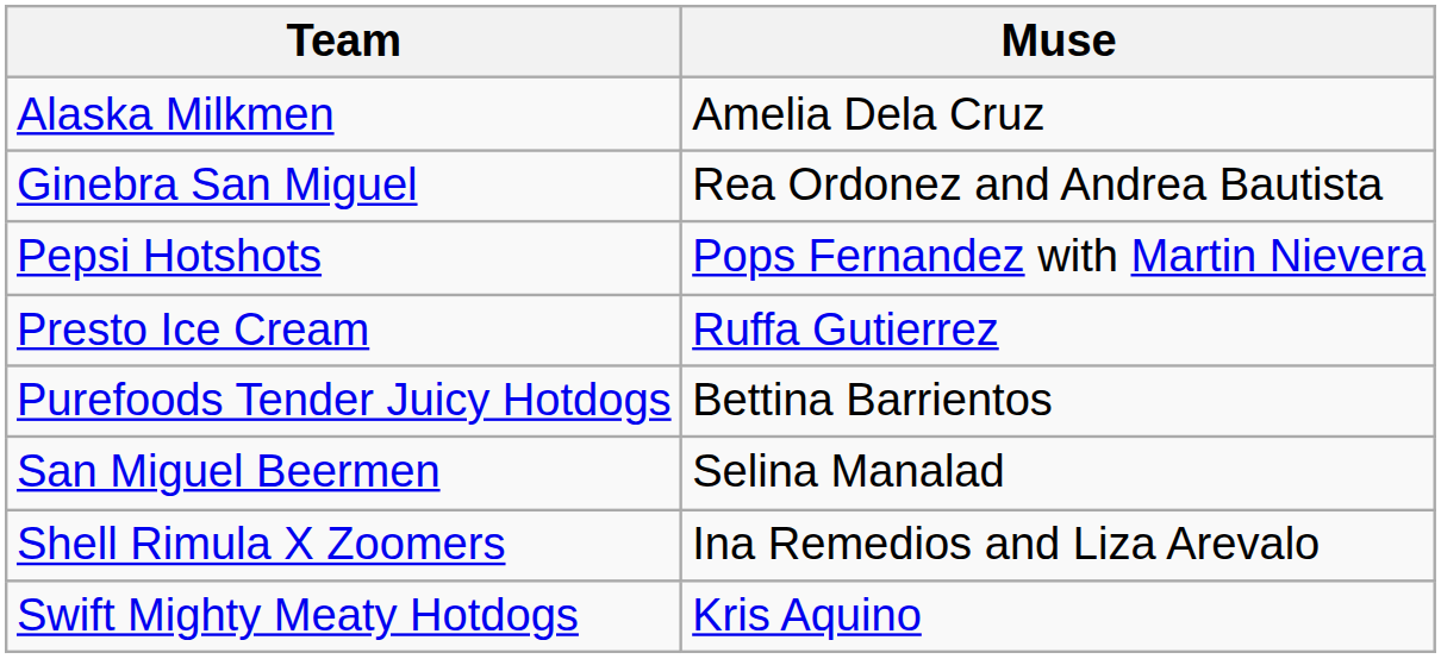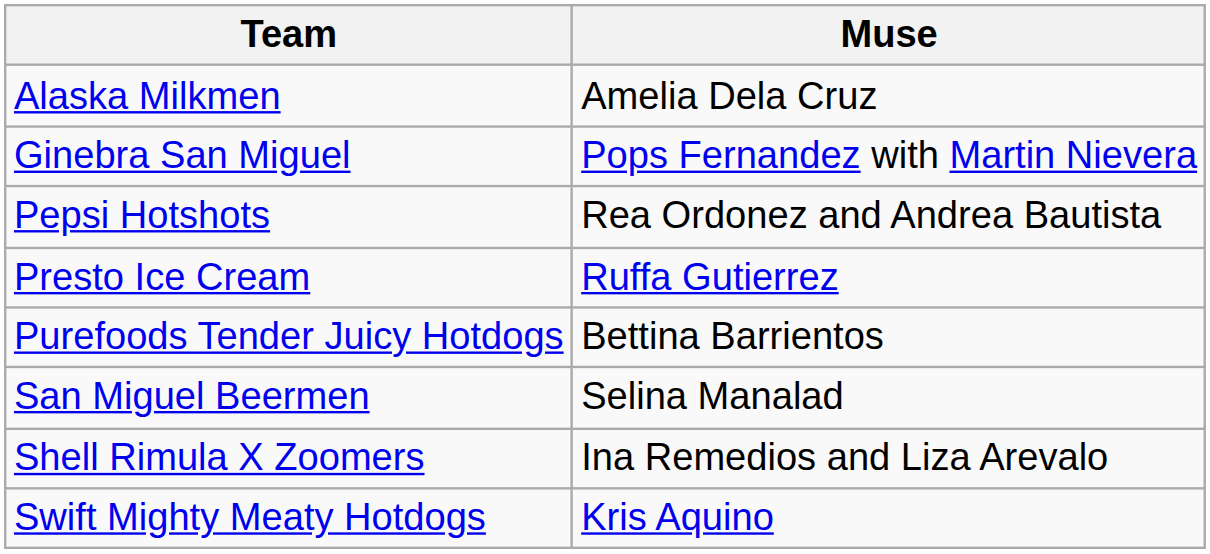Ginebra San Miguel | Muse: Rea Ordonez and Andrea Bautista -> Pops Fernandez with Martin Nievera
Pepsi Hotshots | Muse: Pops Fernandez with Martin Nievera -> Rea Ordonez and Andrea Bautista
